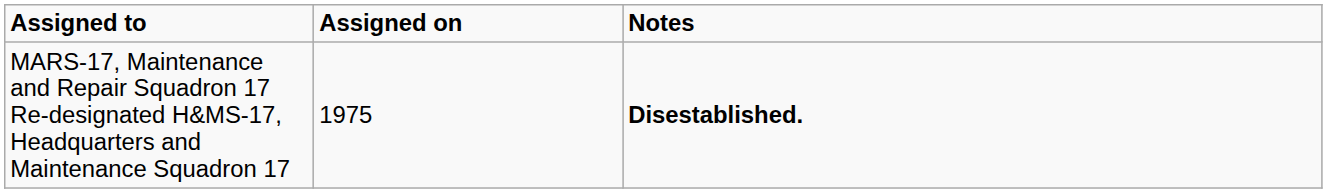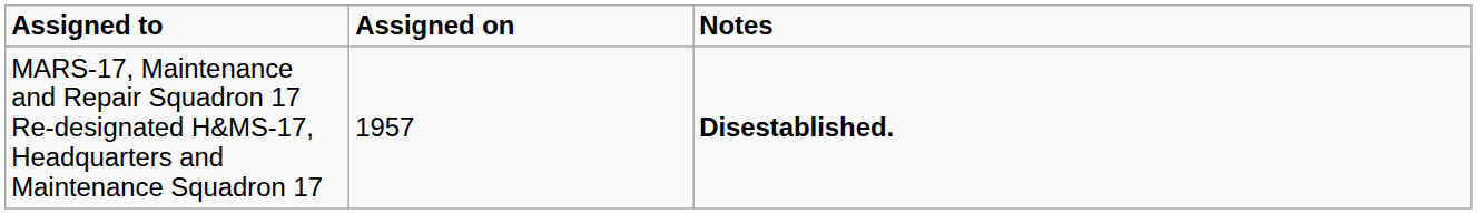row 2 | Assigned on: 1975 -> 1957
